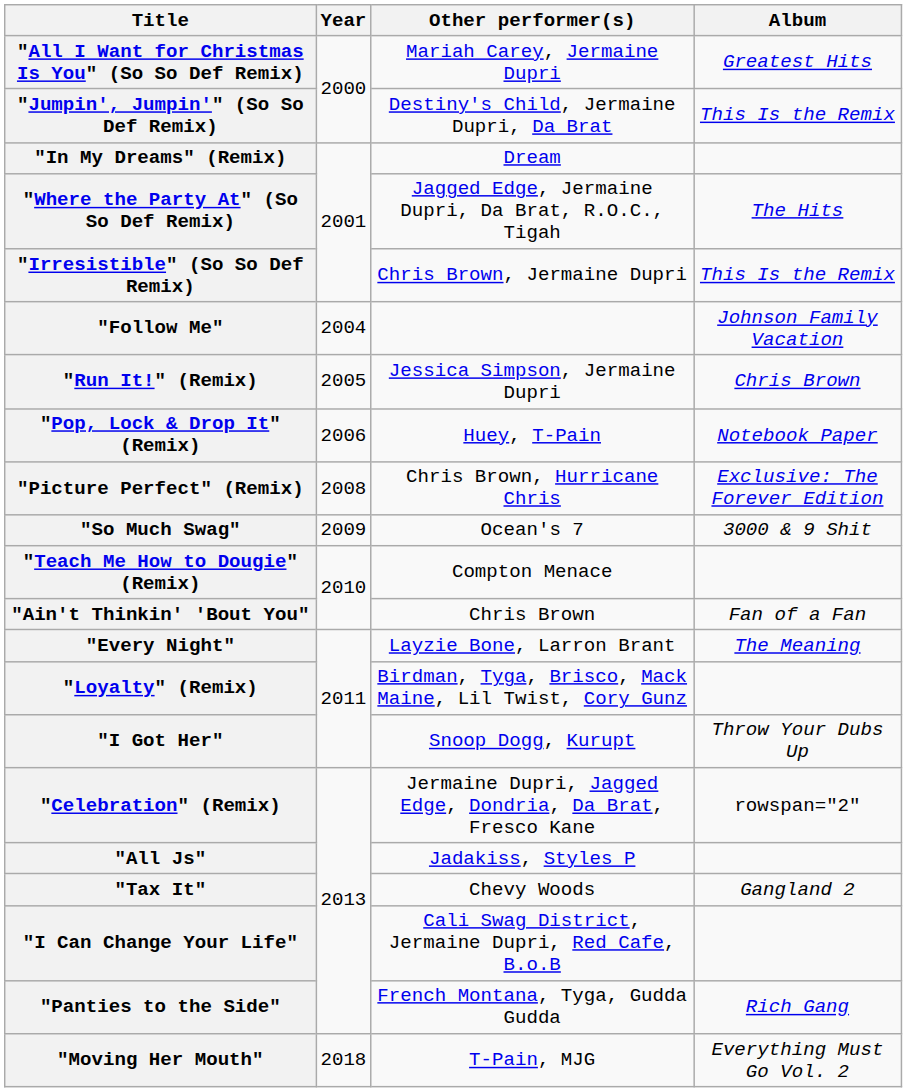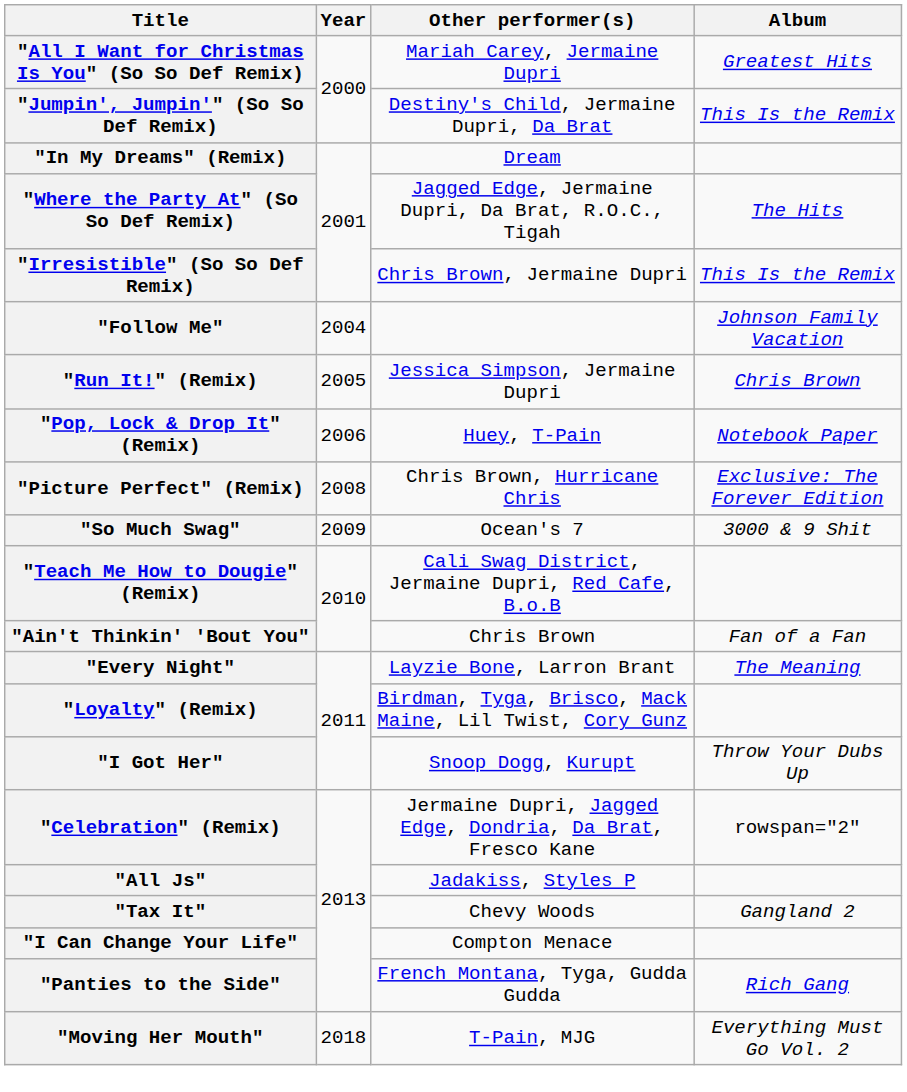"Teach Me How to Dougie" (Remix) | Other performer(s): Compton Menace -> Cali Swag District, Jermaine Dupri, Red Cafe, B.o.B
"I Can Change Your Life" | Other performer(s): Cali Swag District, Jermaine Dupri, Red Cafe, B.o.B -> Compton Menace
